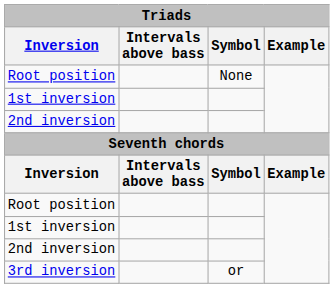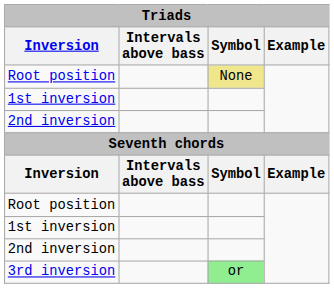Root position / None | Symbol: no background -> khaki background
3rd inversion | Symbol: no background -> lightgreen background
